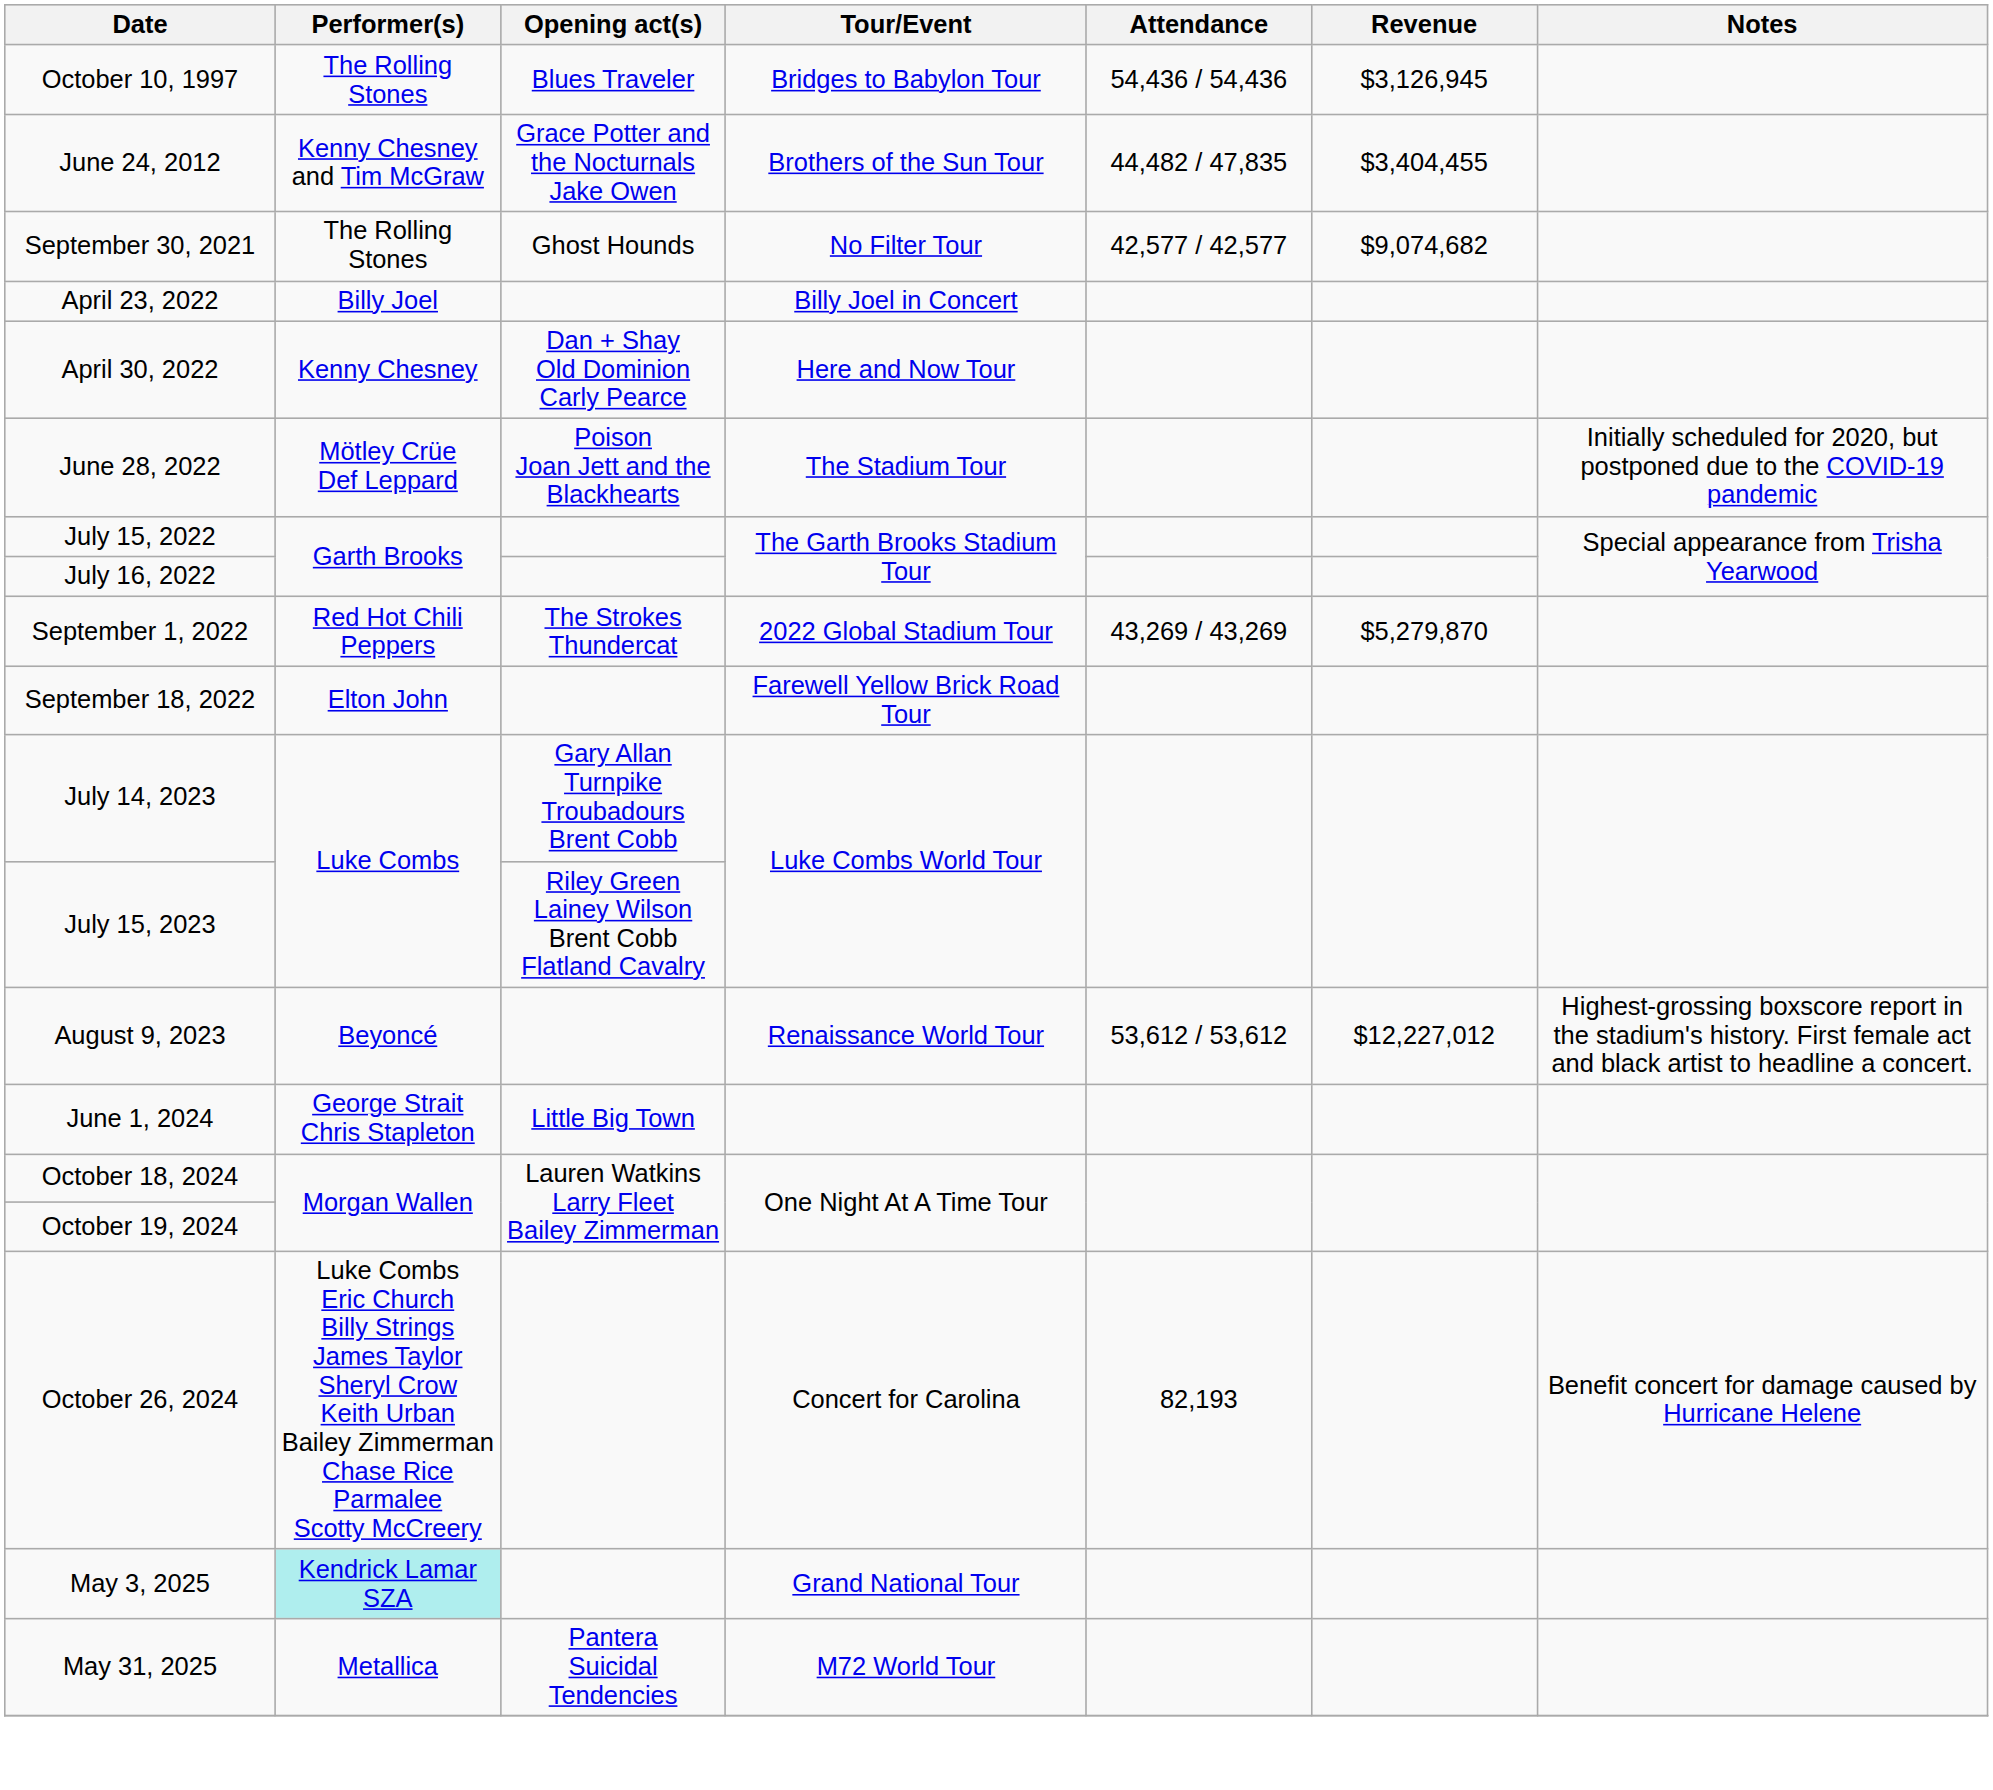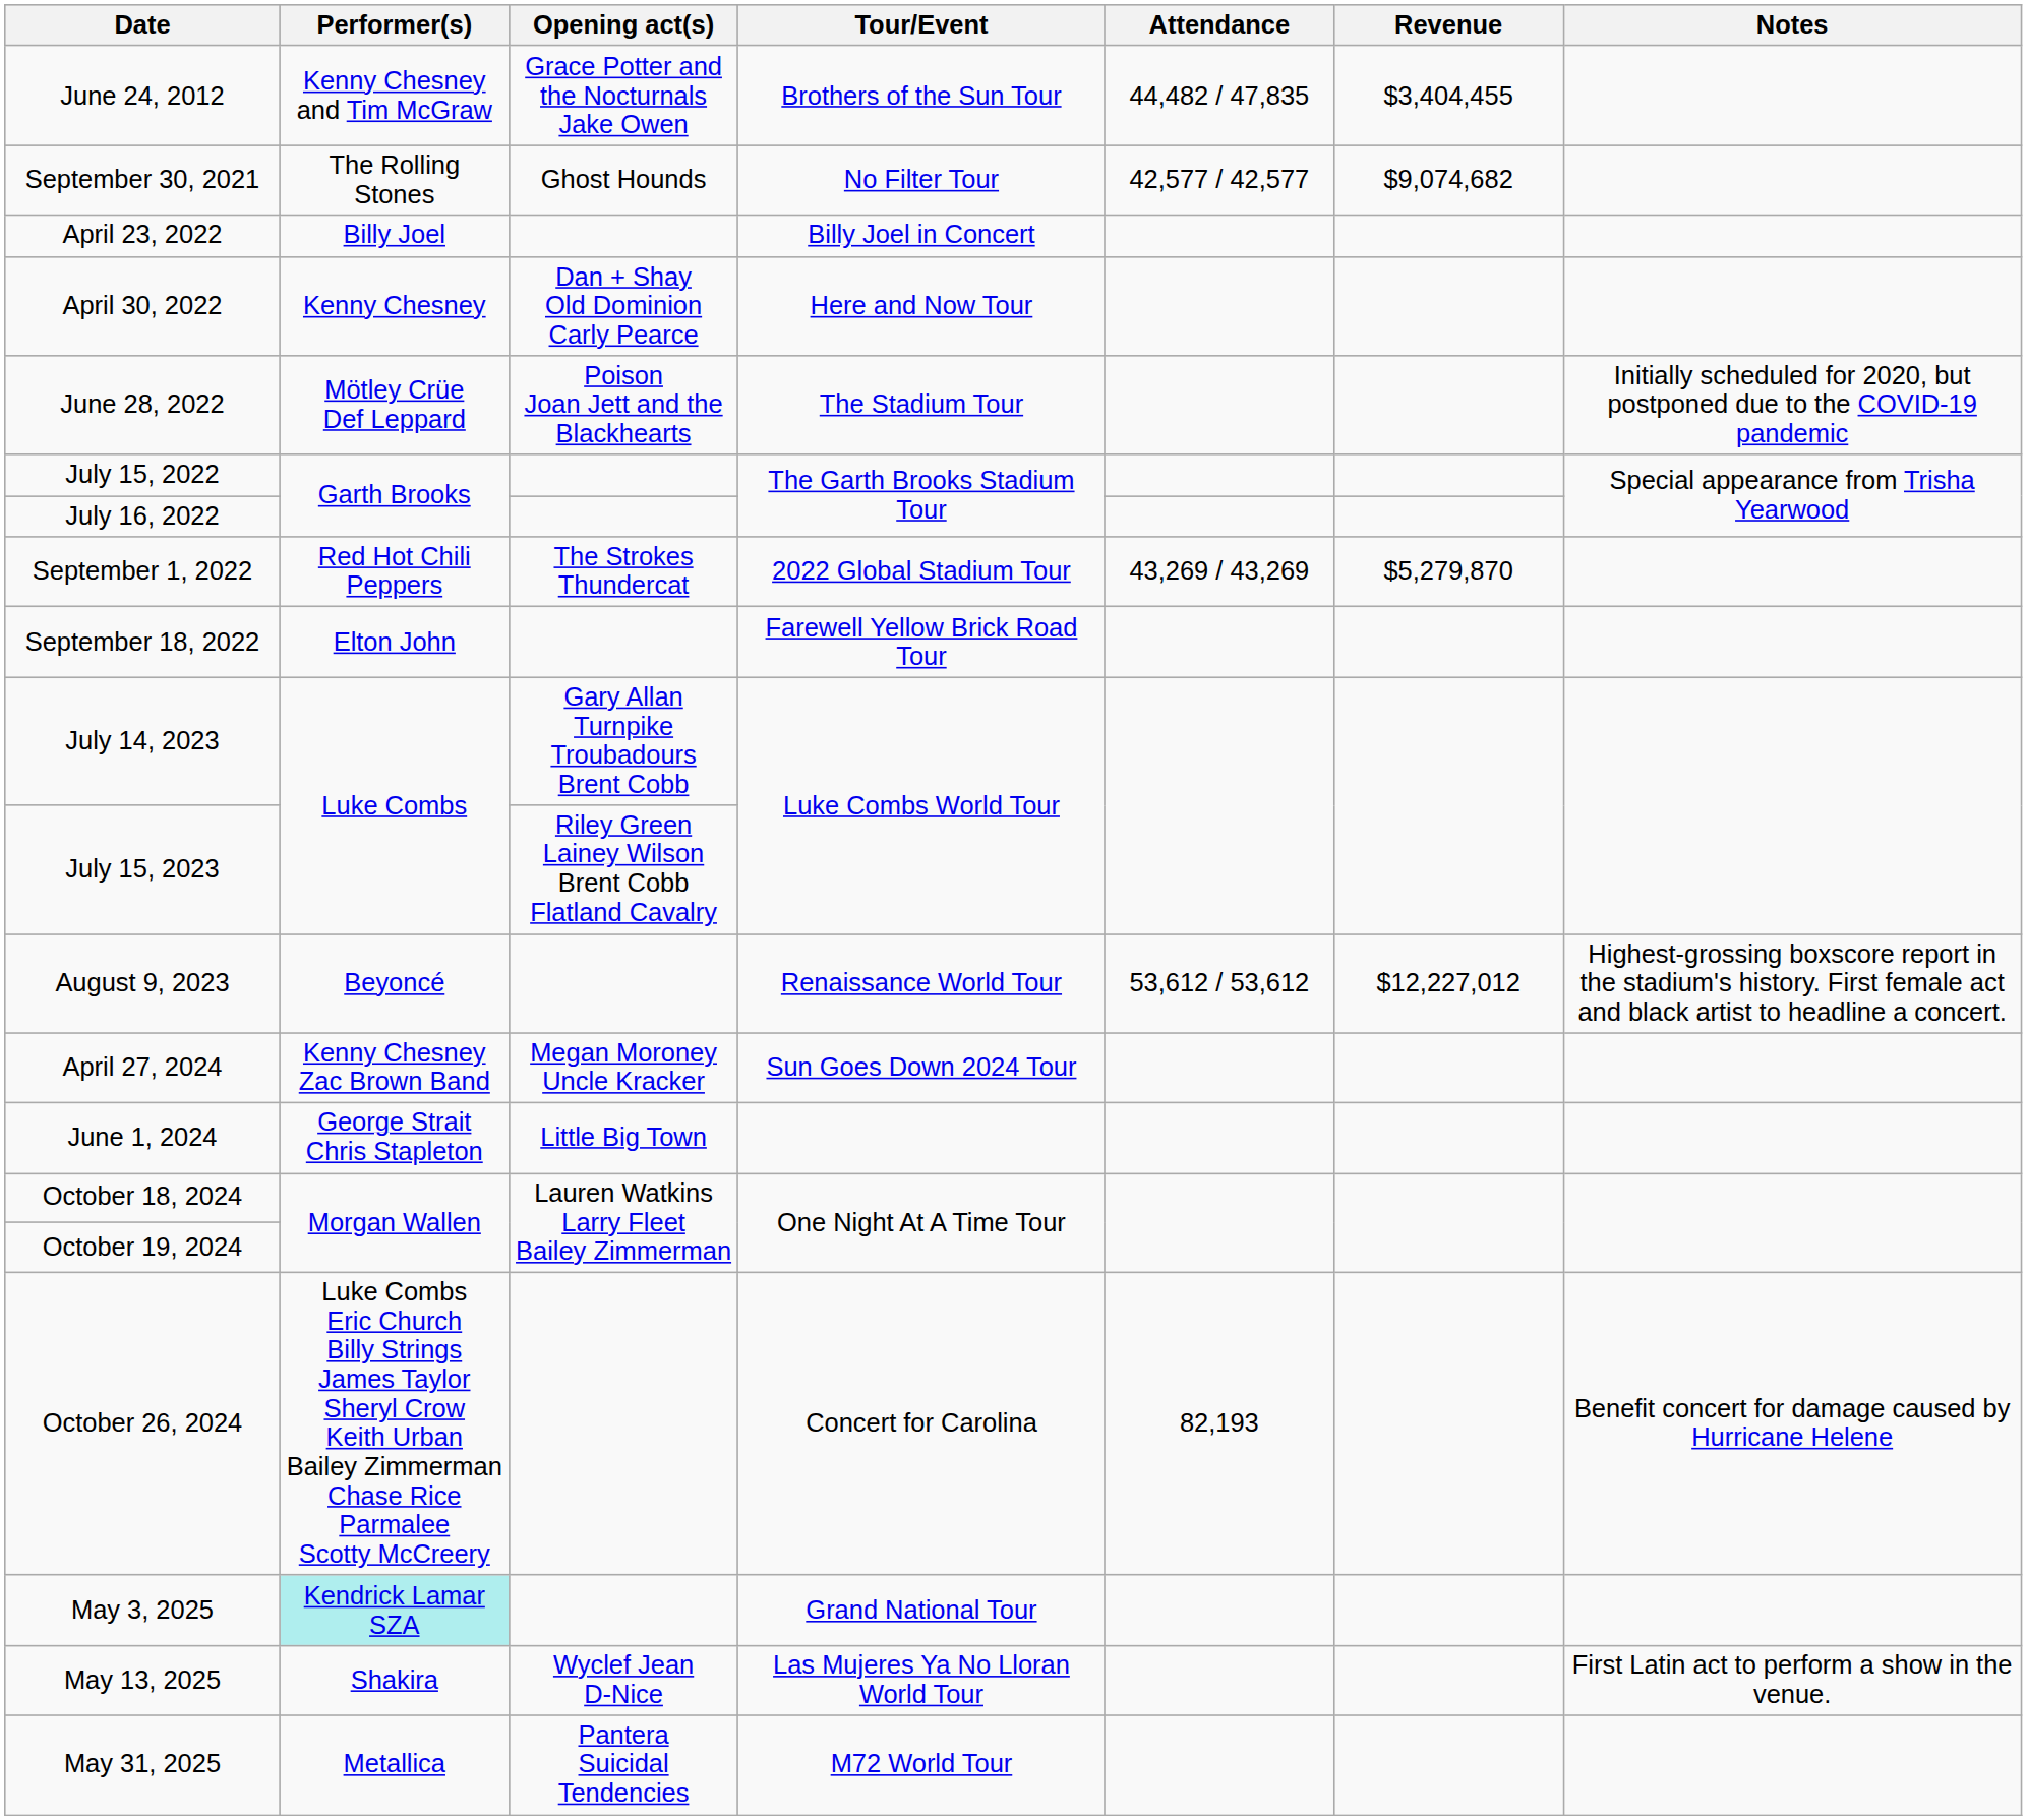- row: October 10, 1997 | The Rolling Stones | Blues Traveler | Bridges to Babylon Tour | 54,436 / 54,436 | $3,126,945
+ row: April 27, 2024 | Kenny Chesney Zac Brown Band | Megan Moroney Uncle Kracker | Sun Goes Down 2024 Tour
+ row: May 13, 2025 | Shakira | Wyclef Jean D-Nice | Las Mujeres Ya No Lloran World Tour | First Latin act to perform a show in the venue.
